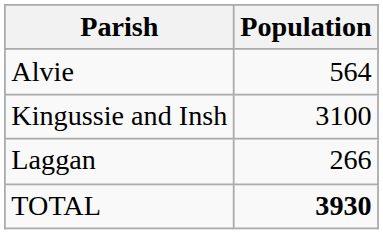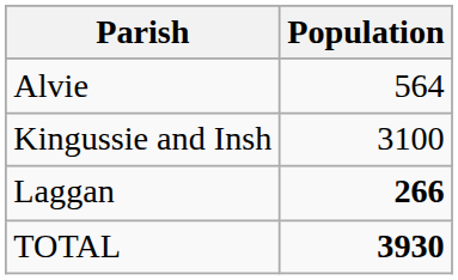Laggan | Population: normal -> bold
